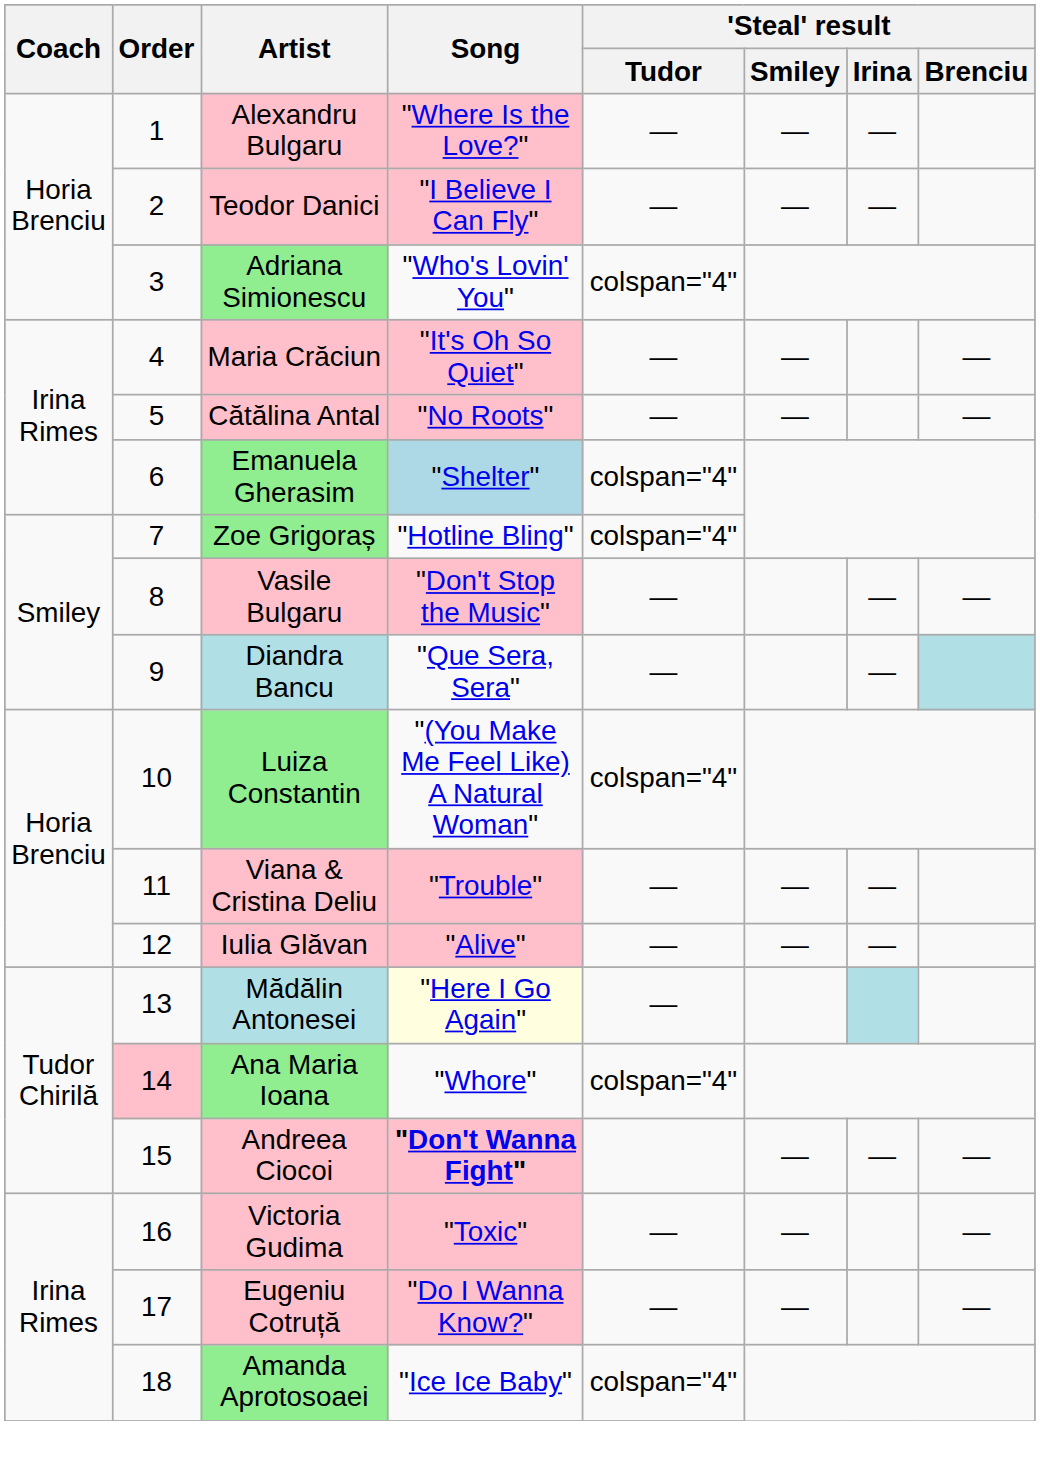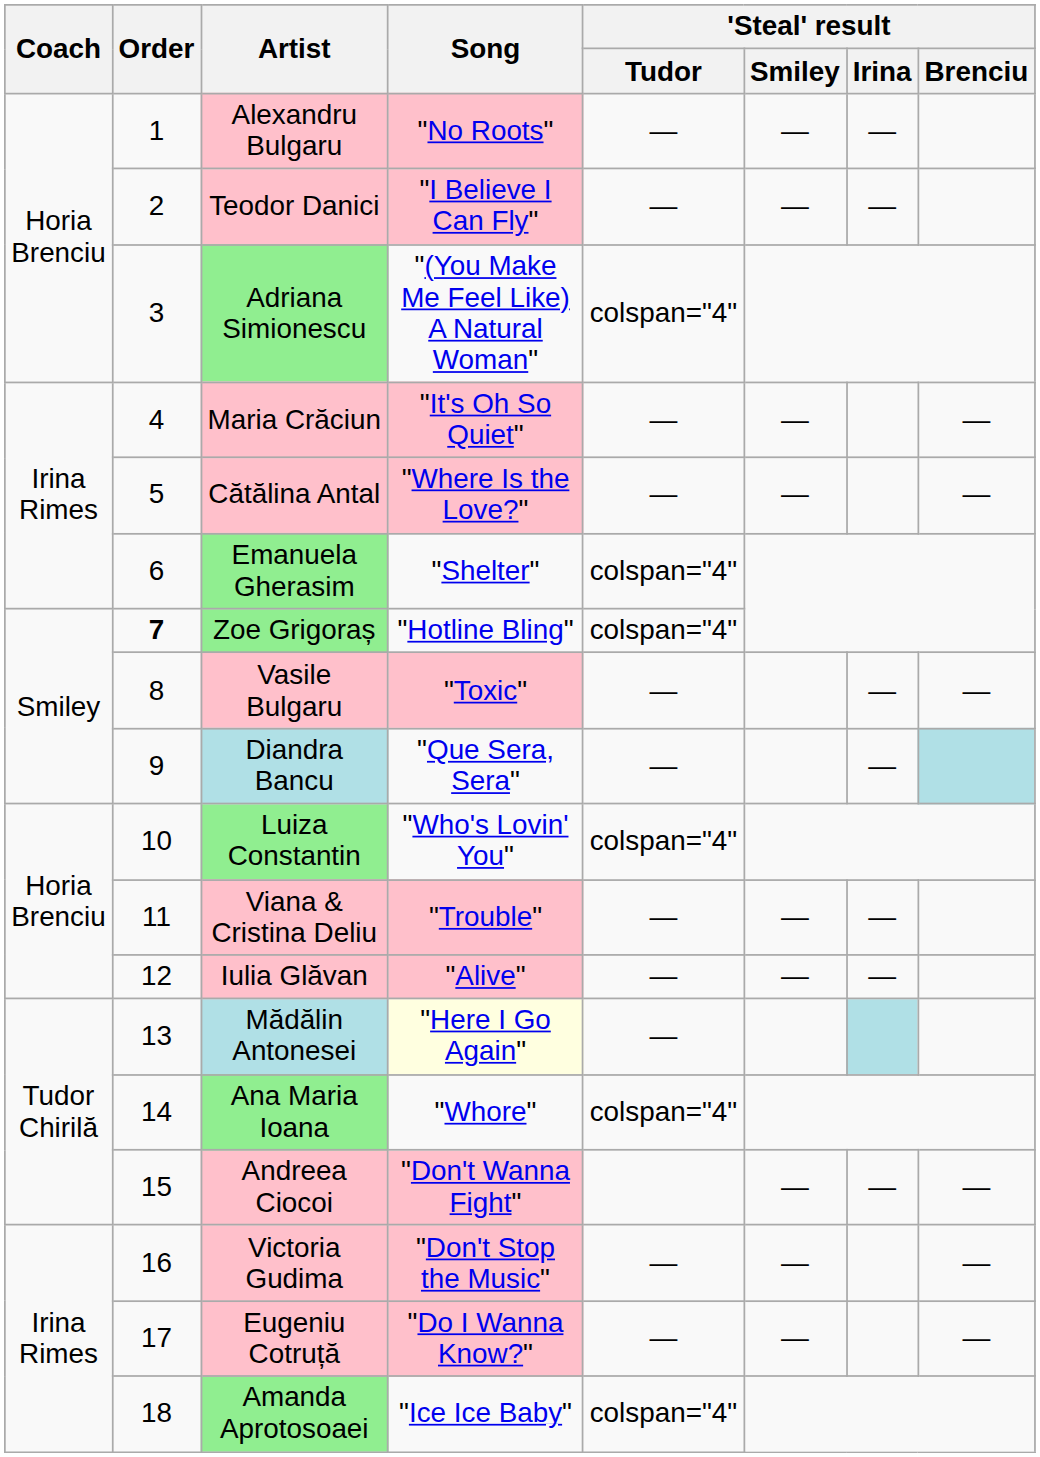Alexandru Bulgaru | Song: "Where Is the Love?" -> "No Roots"
Adriana Simionescu | Song: "Who's Lovin' You" -> "(You Make Me Feel Like) A Natural Woman"
Cătălina Antal | Song: "No Roots" -> "Where Is the Love?"
Emanuela Gherasim | Song: lightblue background -> no background
Zoe Grigoraș | Order: normal -> bold
Vasile Bulgaru | Song: "Don't Stop the Music" -> "Toxic"
Luiza Constantin | Song: "(You Make Me Feel Like) A Natural Woman" -> "Who's Lovin' You"
Ana Maria Ioana | Order: pink background -> no background
Andreea Ciocoi | Song: bold -> normal
Victoria Gudima | Song: "Toxic" -> "Don't Stop the Music"
